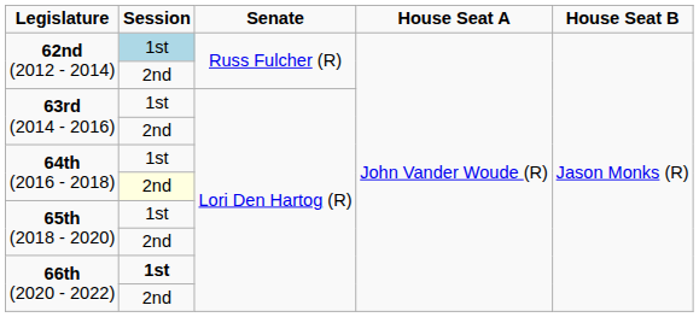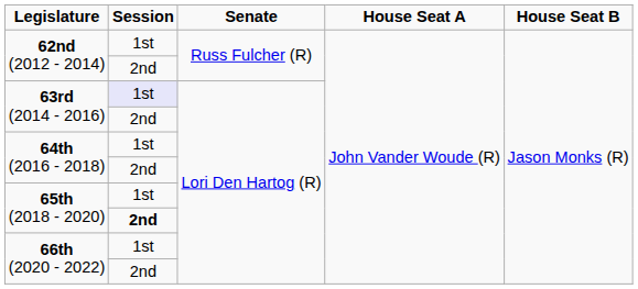62nd (2012 - 2014) / 1st | Session: lightblue background -> no background
63rd (2014 - 2016) / 1st | Session: no background -> lavender background
64th (2016 - 2018) / 2nd | Session: lightyellow background -> no background
65th (2018 - 2020) / 2nd | Session: normal -> bold
66th (2020 - 2022) / 1st | Session: bold -> normal
